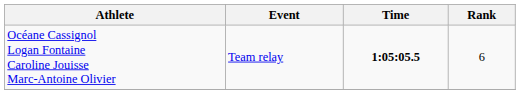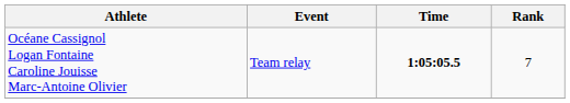row 2 | Rank: 6 -> 7
